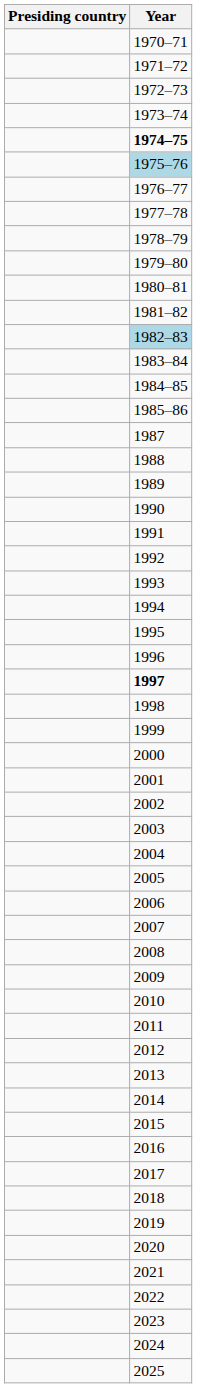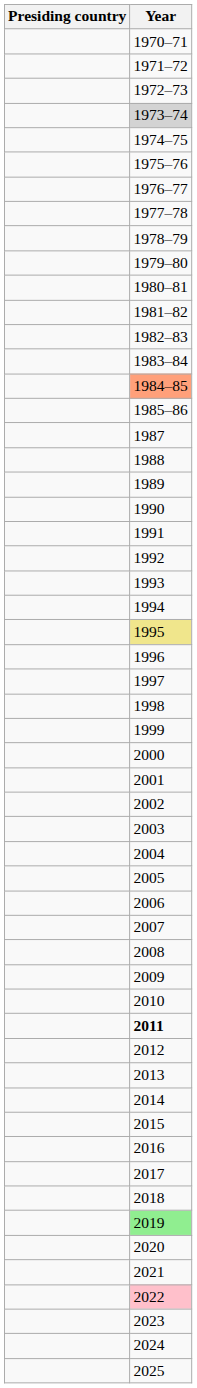1973–74 | Year: no background -> lightgrey background
1974–75 | Year: bold -> normal
1975–76 | Year: lightblue background -> no background
1982–83 | Year: lightblue background -> no background
1984–85 | Year: no background -> lightsalmon background
1995 | Year: no background -> khaki background
1997 | Year: bold -> normal
2011 | Year: normal -> bold
2019 | Year: no background -> lightgreen background
2022 | Year: no background -> pink background
